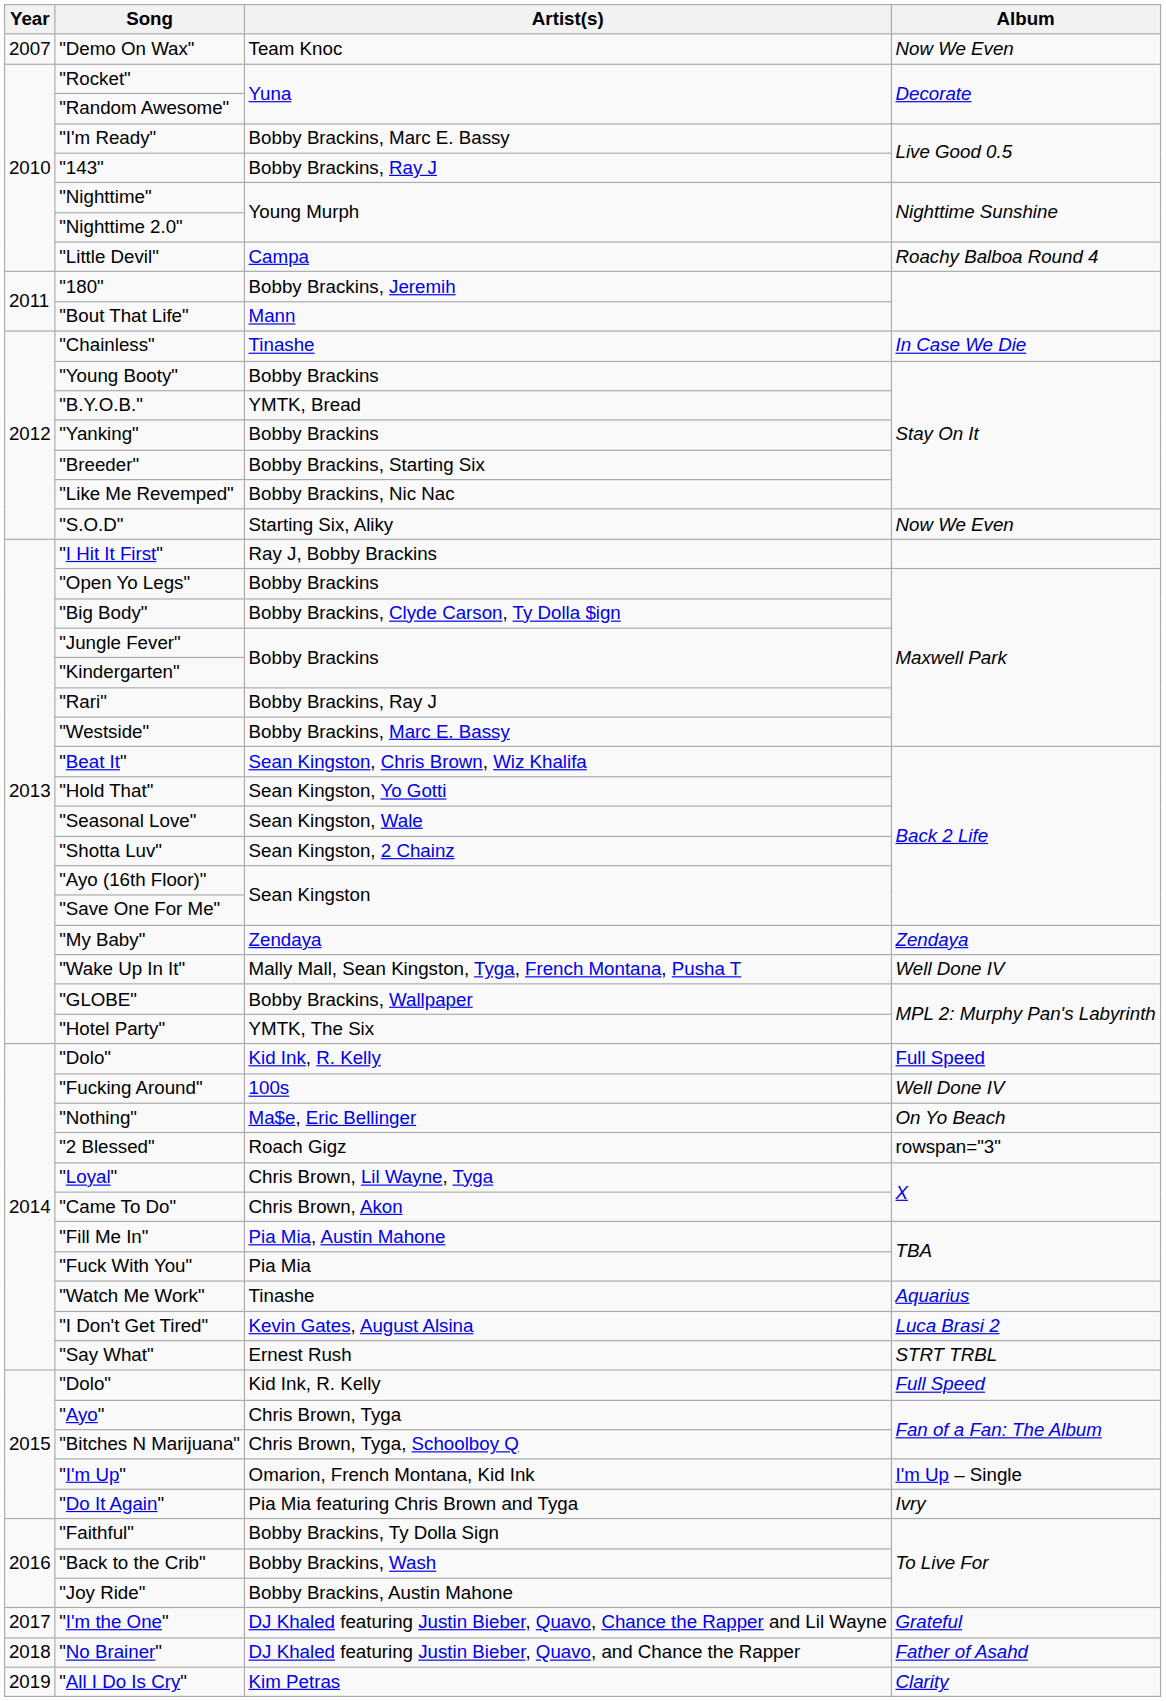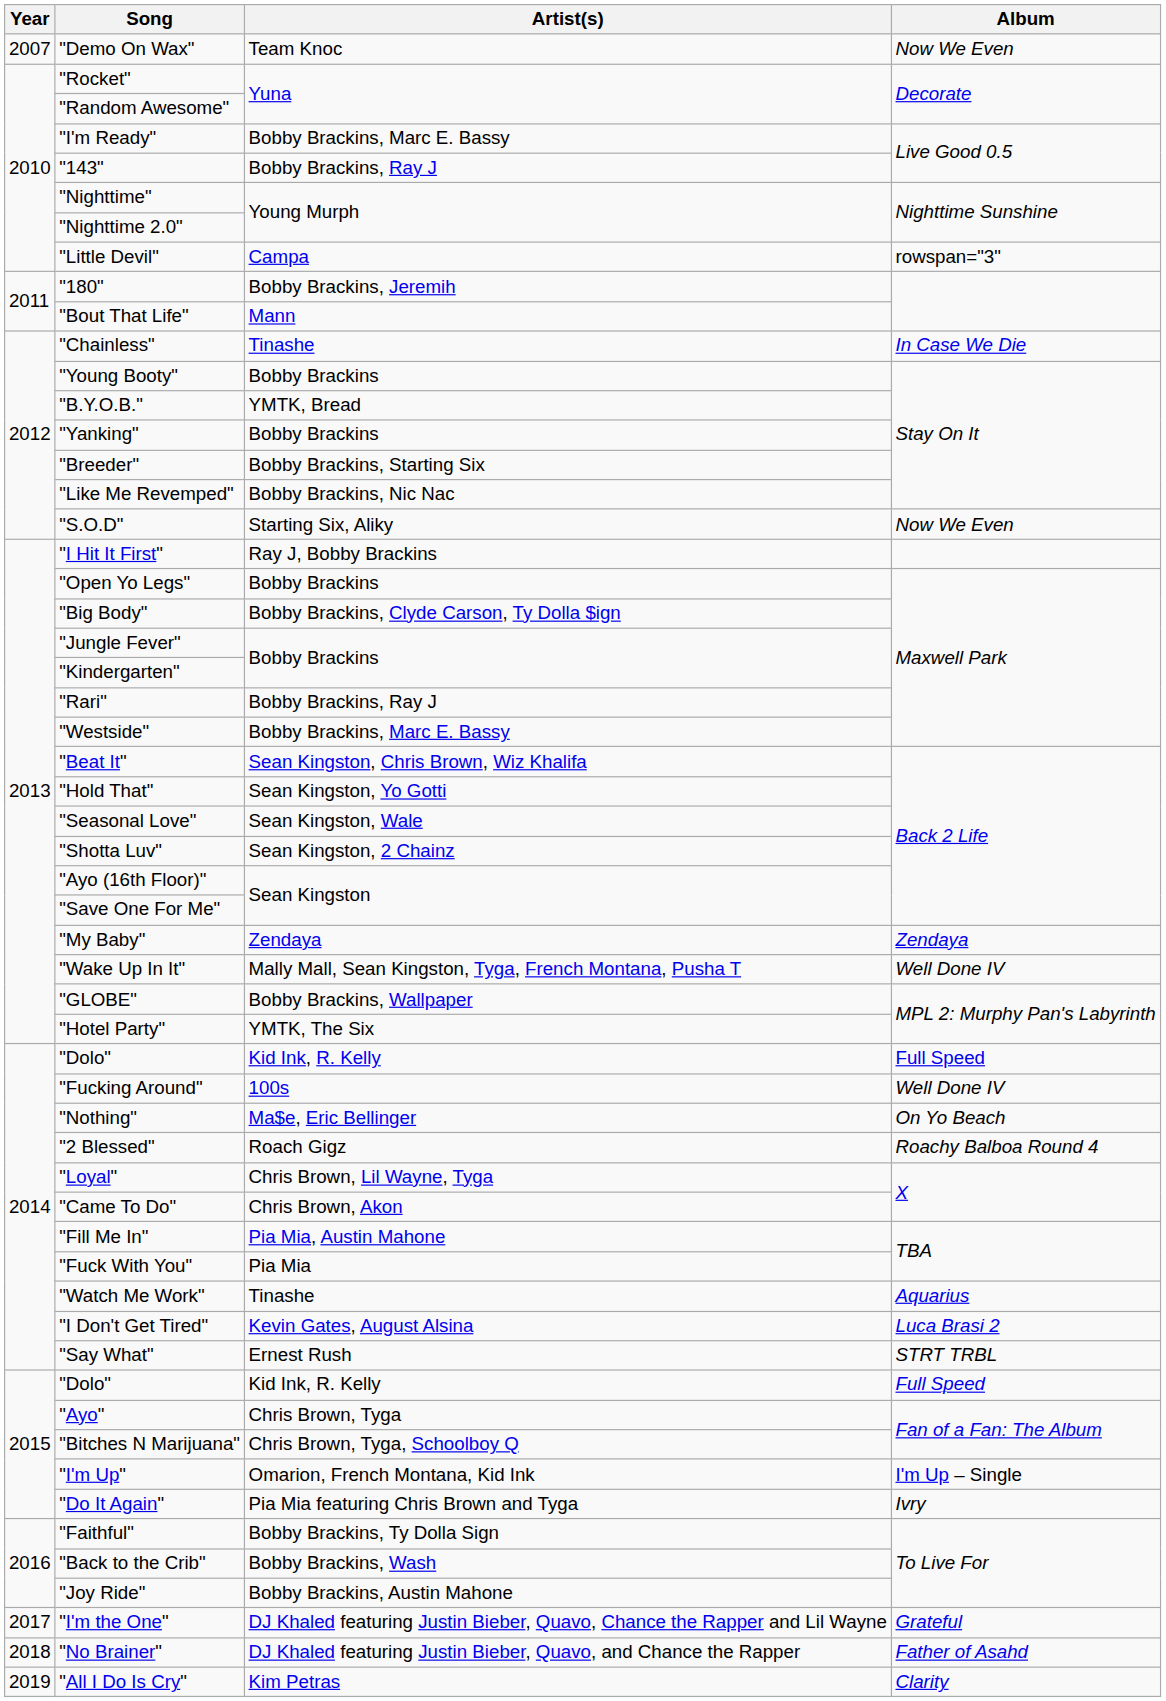"Little Devil" | Album: Roachy Balboa Round 4 -> rowspan="3"
"2 Blessed" | Album: rowspan="3" -> Roachy Balboa Round 4
